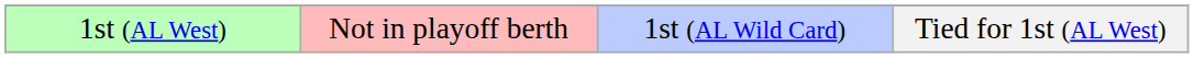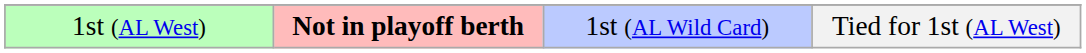1st (AL West) | column 2: normal -> bold
